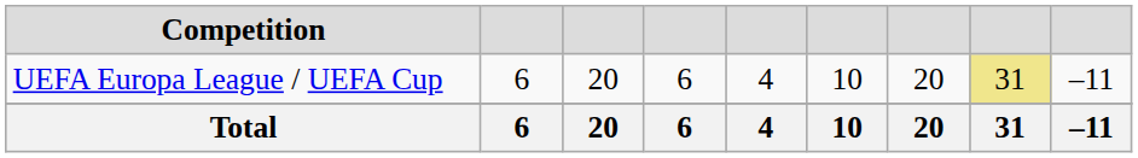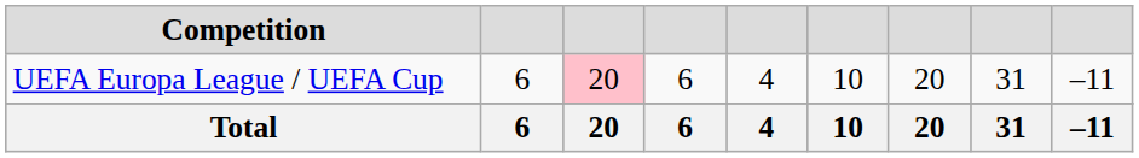UEFA Europa League / UEFA Cup | column 3: no background -> pink background
UEFA Europa League / UEFA Cup | column 8: khaki background -> no background
